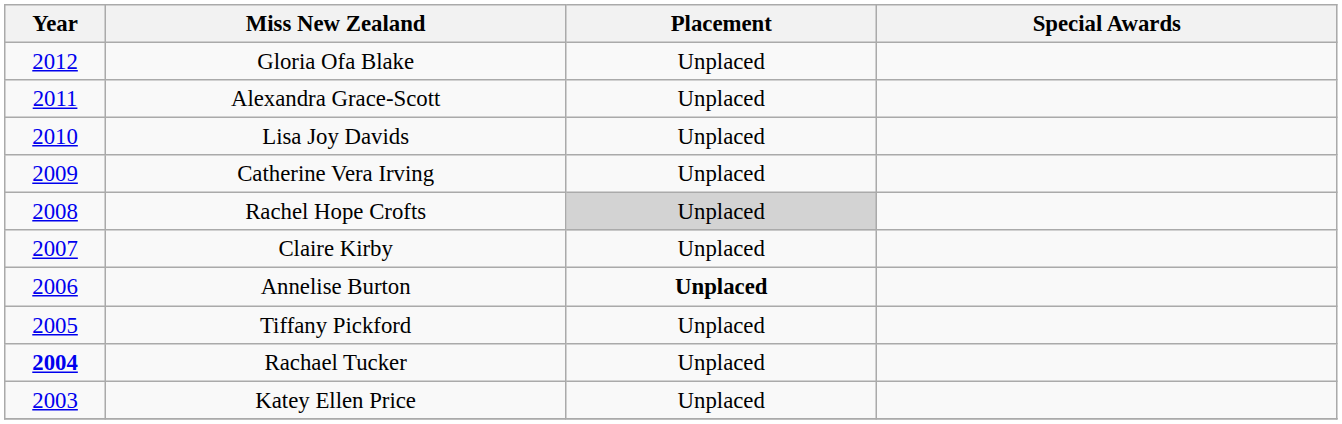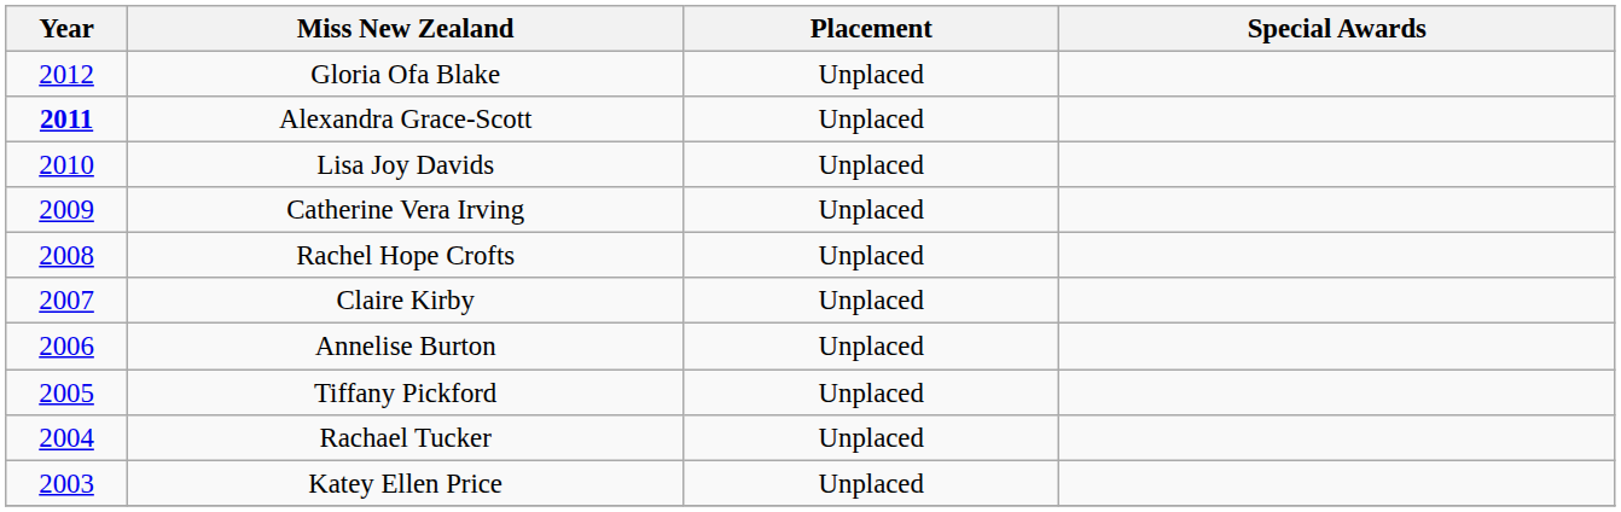Alexandra Grace-Scott | Year: normal -> bold
Rachel Hope Crofts | Placement: lightgrey background -> no background
Annelise Burton | Placement: bold -> normal
Rachael Tucker | Year: bold -> normal
